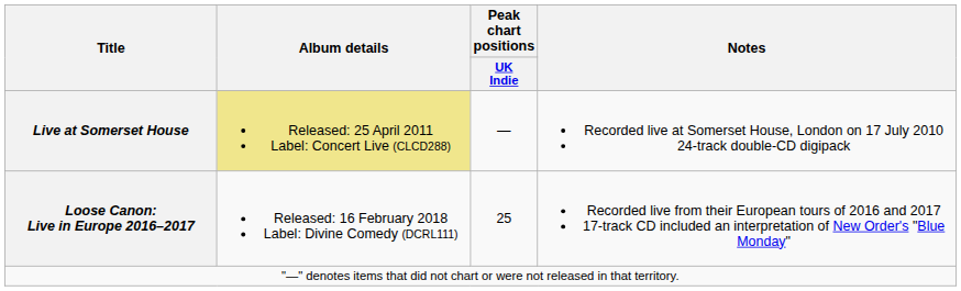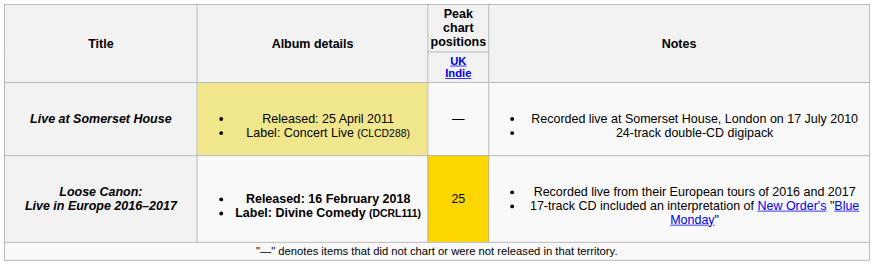Loose Canon: Live in Europe 2016–2017 | Album details: normal -> bold
Loose Canon: Live in Europe 2016–2017 | Peak chart positions / UK Indie: no background -> gold background
